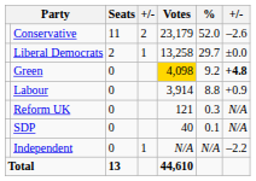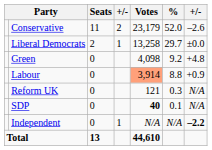Green | Votes: gold background -> no background
Green | column 7: bold -> normal
Labour | Votes: no background -> lightsalmon background
SDP | Votes: normal -> bold
Independent | column 7: normal -> bold
